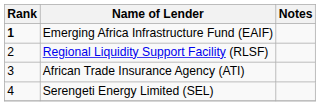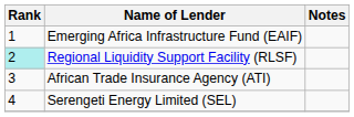Emerging Africa Infrastructure Fund (EAIF) | Rank: bold -> normal
Regional Liquidity Support Facility (RLSF) | Rank: no background -> paleturquoise background
